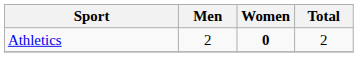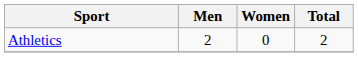Athletics | Women: bold -> normal
